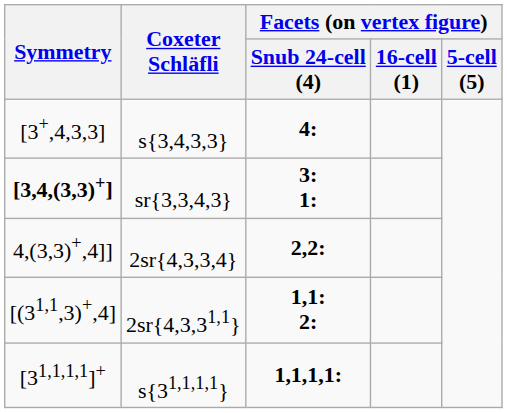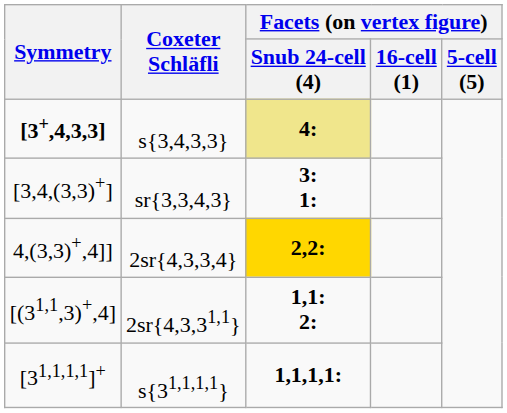s{3,4,3,3} | Symmetry: normal -> bold
s{3,4,3,3} | Facets (on vertex figure) / Snub 24-cell (4): no background -> khaki background
sr{3,3,4,3} | Symmetry: bold -> normal
2sr{4,3,3,4} | Facets (on vertex figure) / Snub 24-cell (4): no background -> gold background
